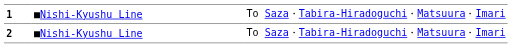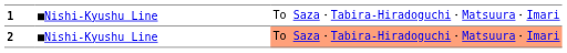2 | column 3: no background -> lightsalmon background
